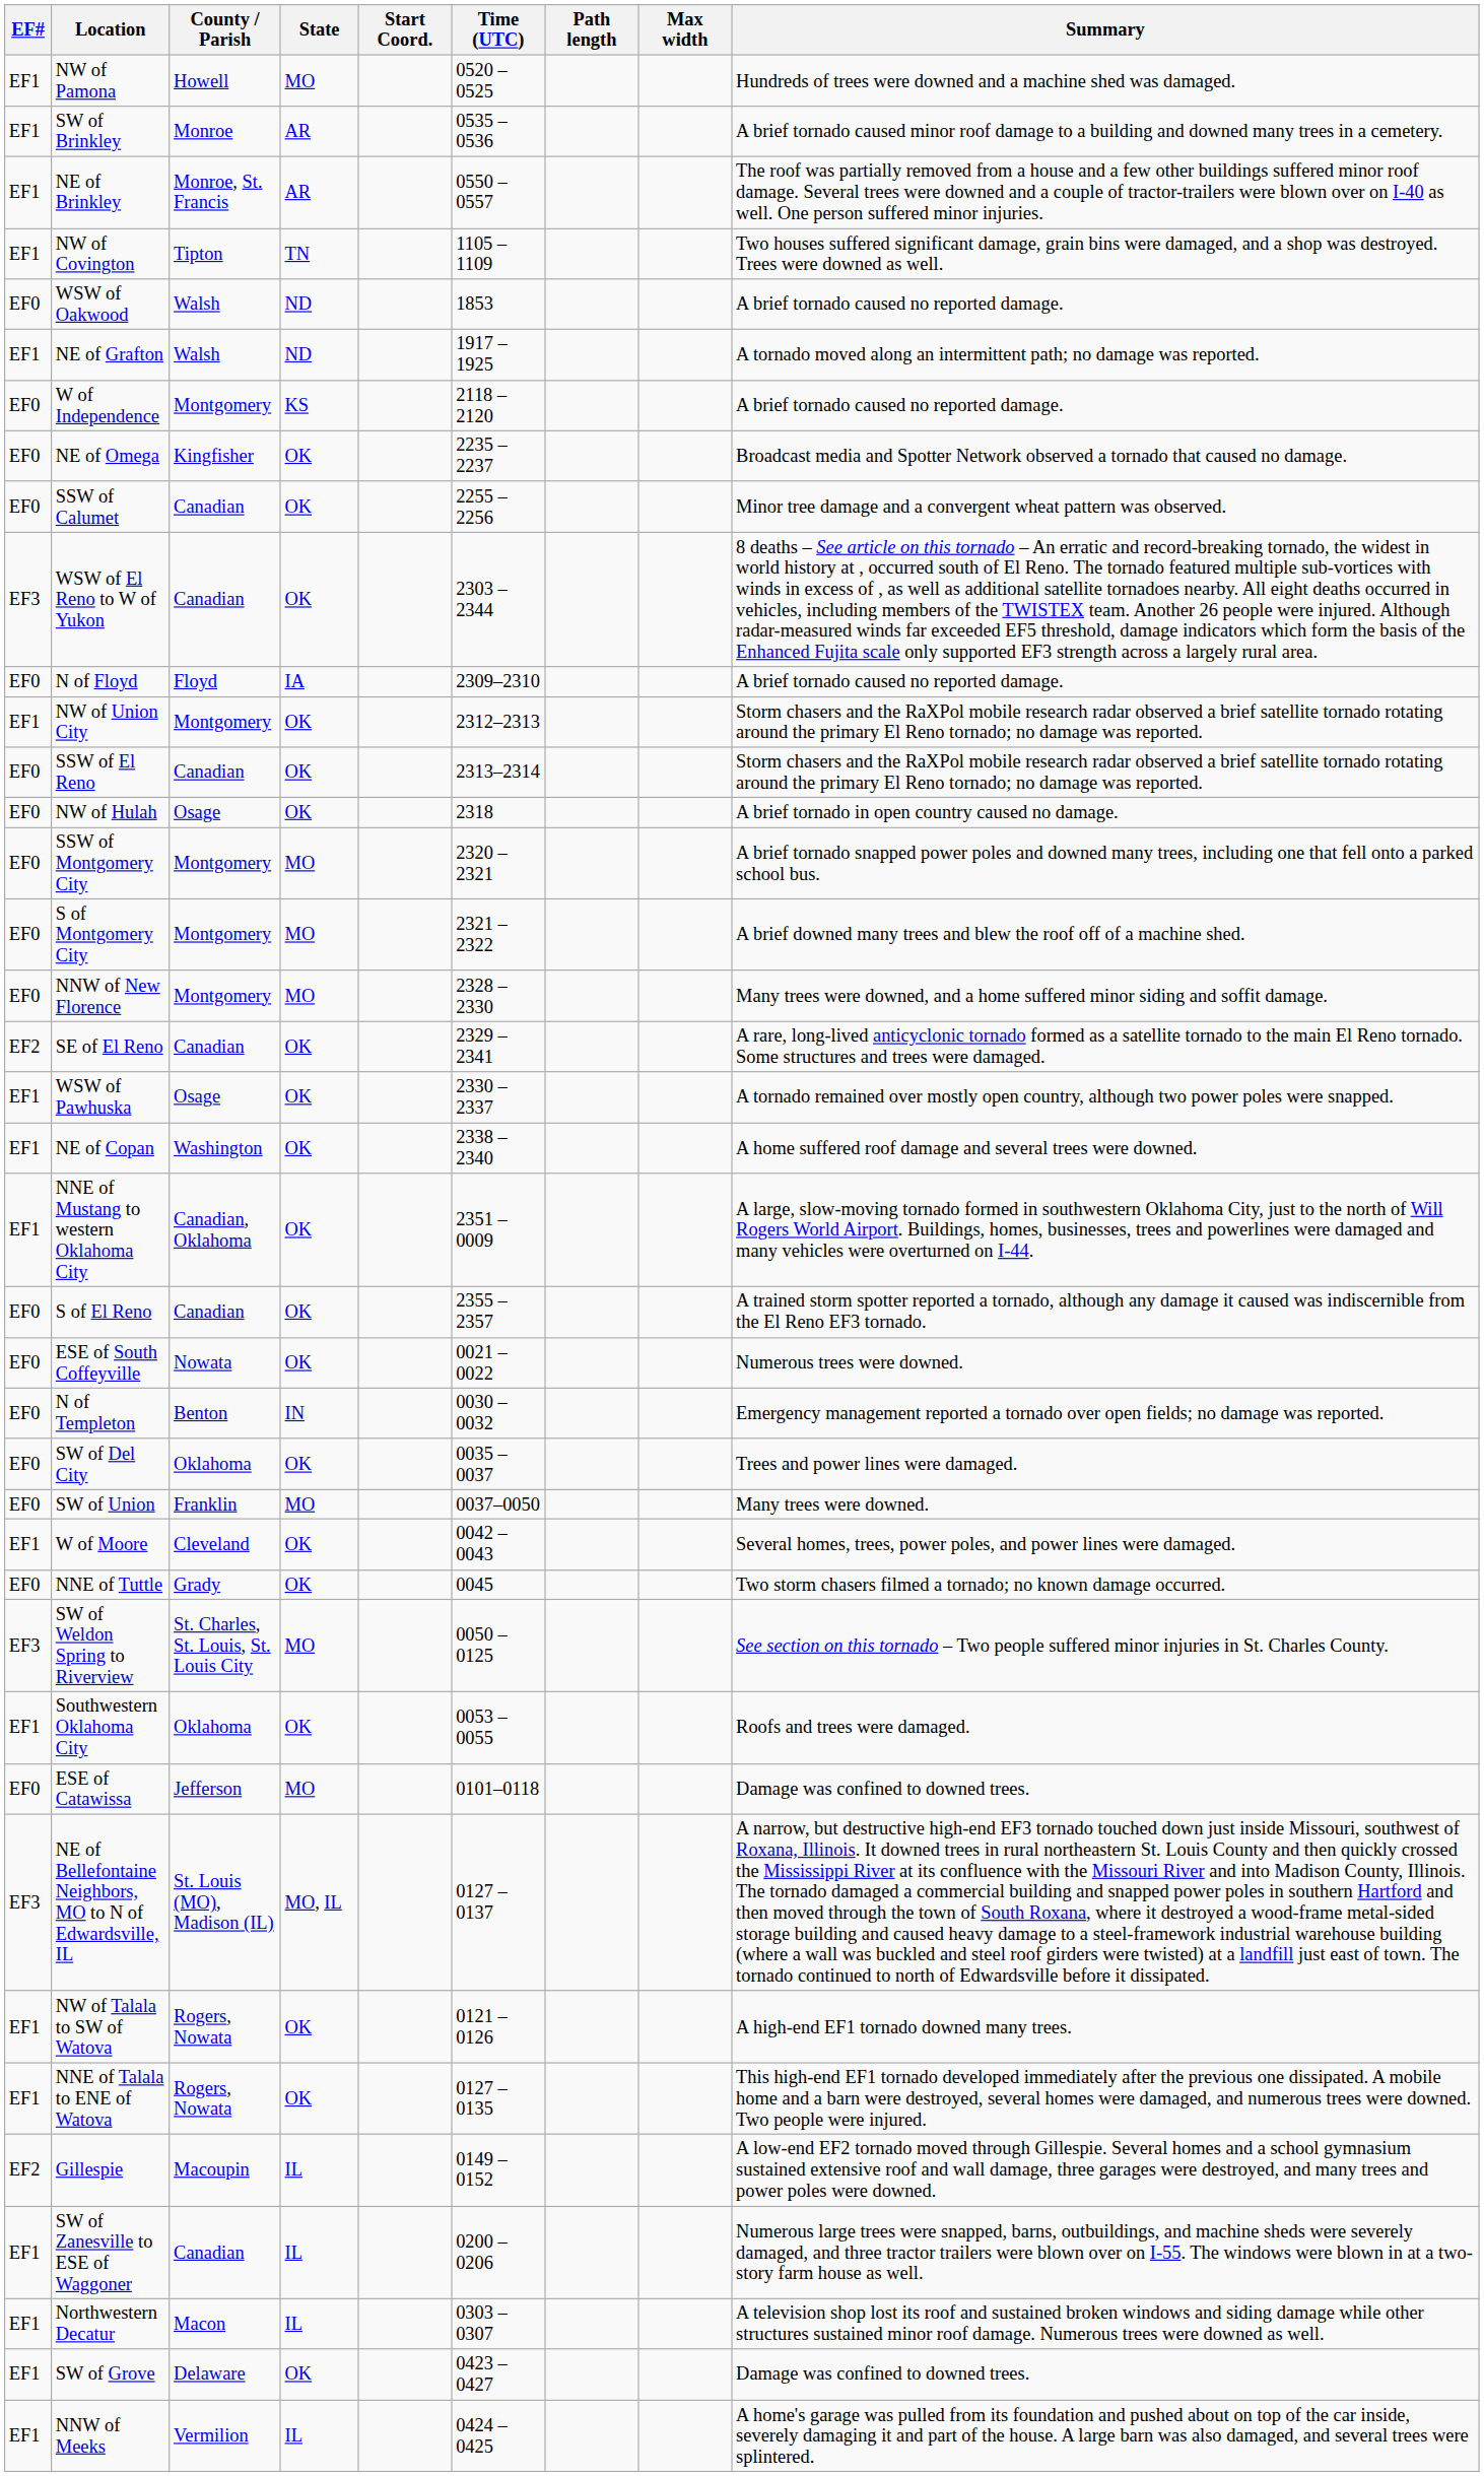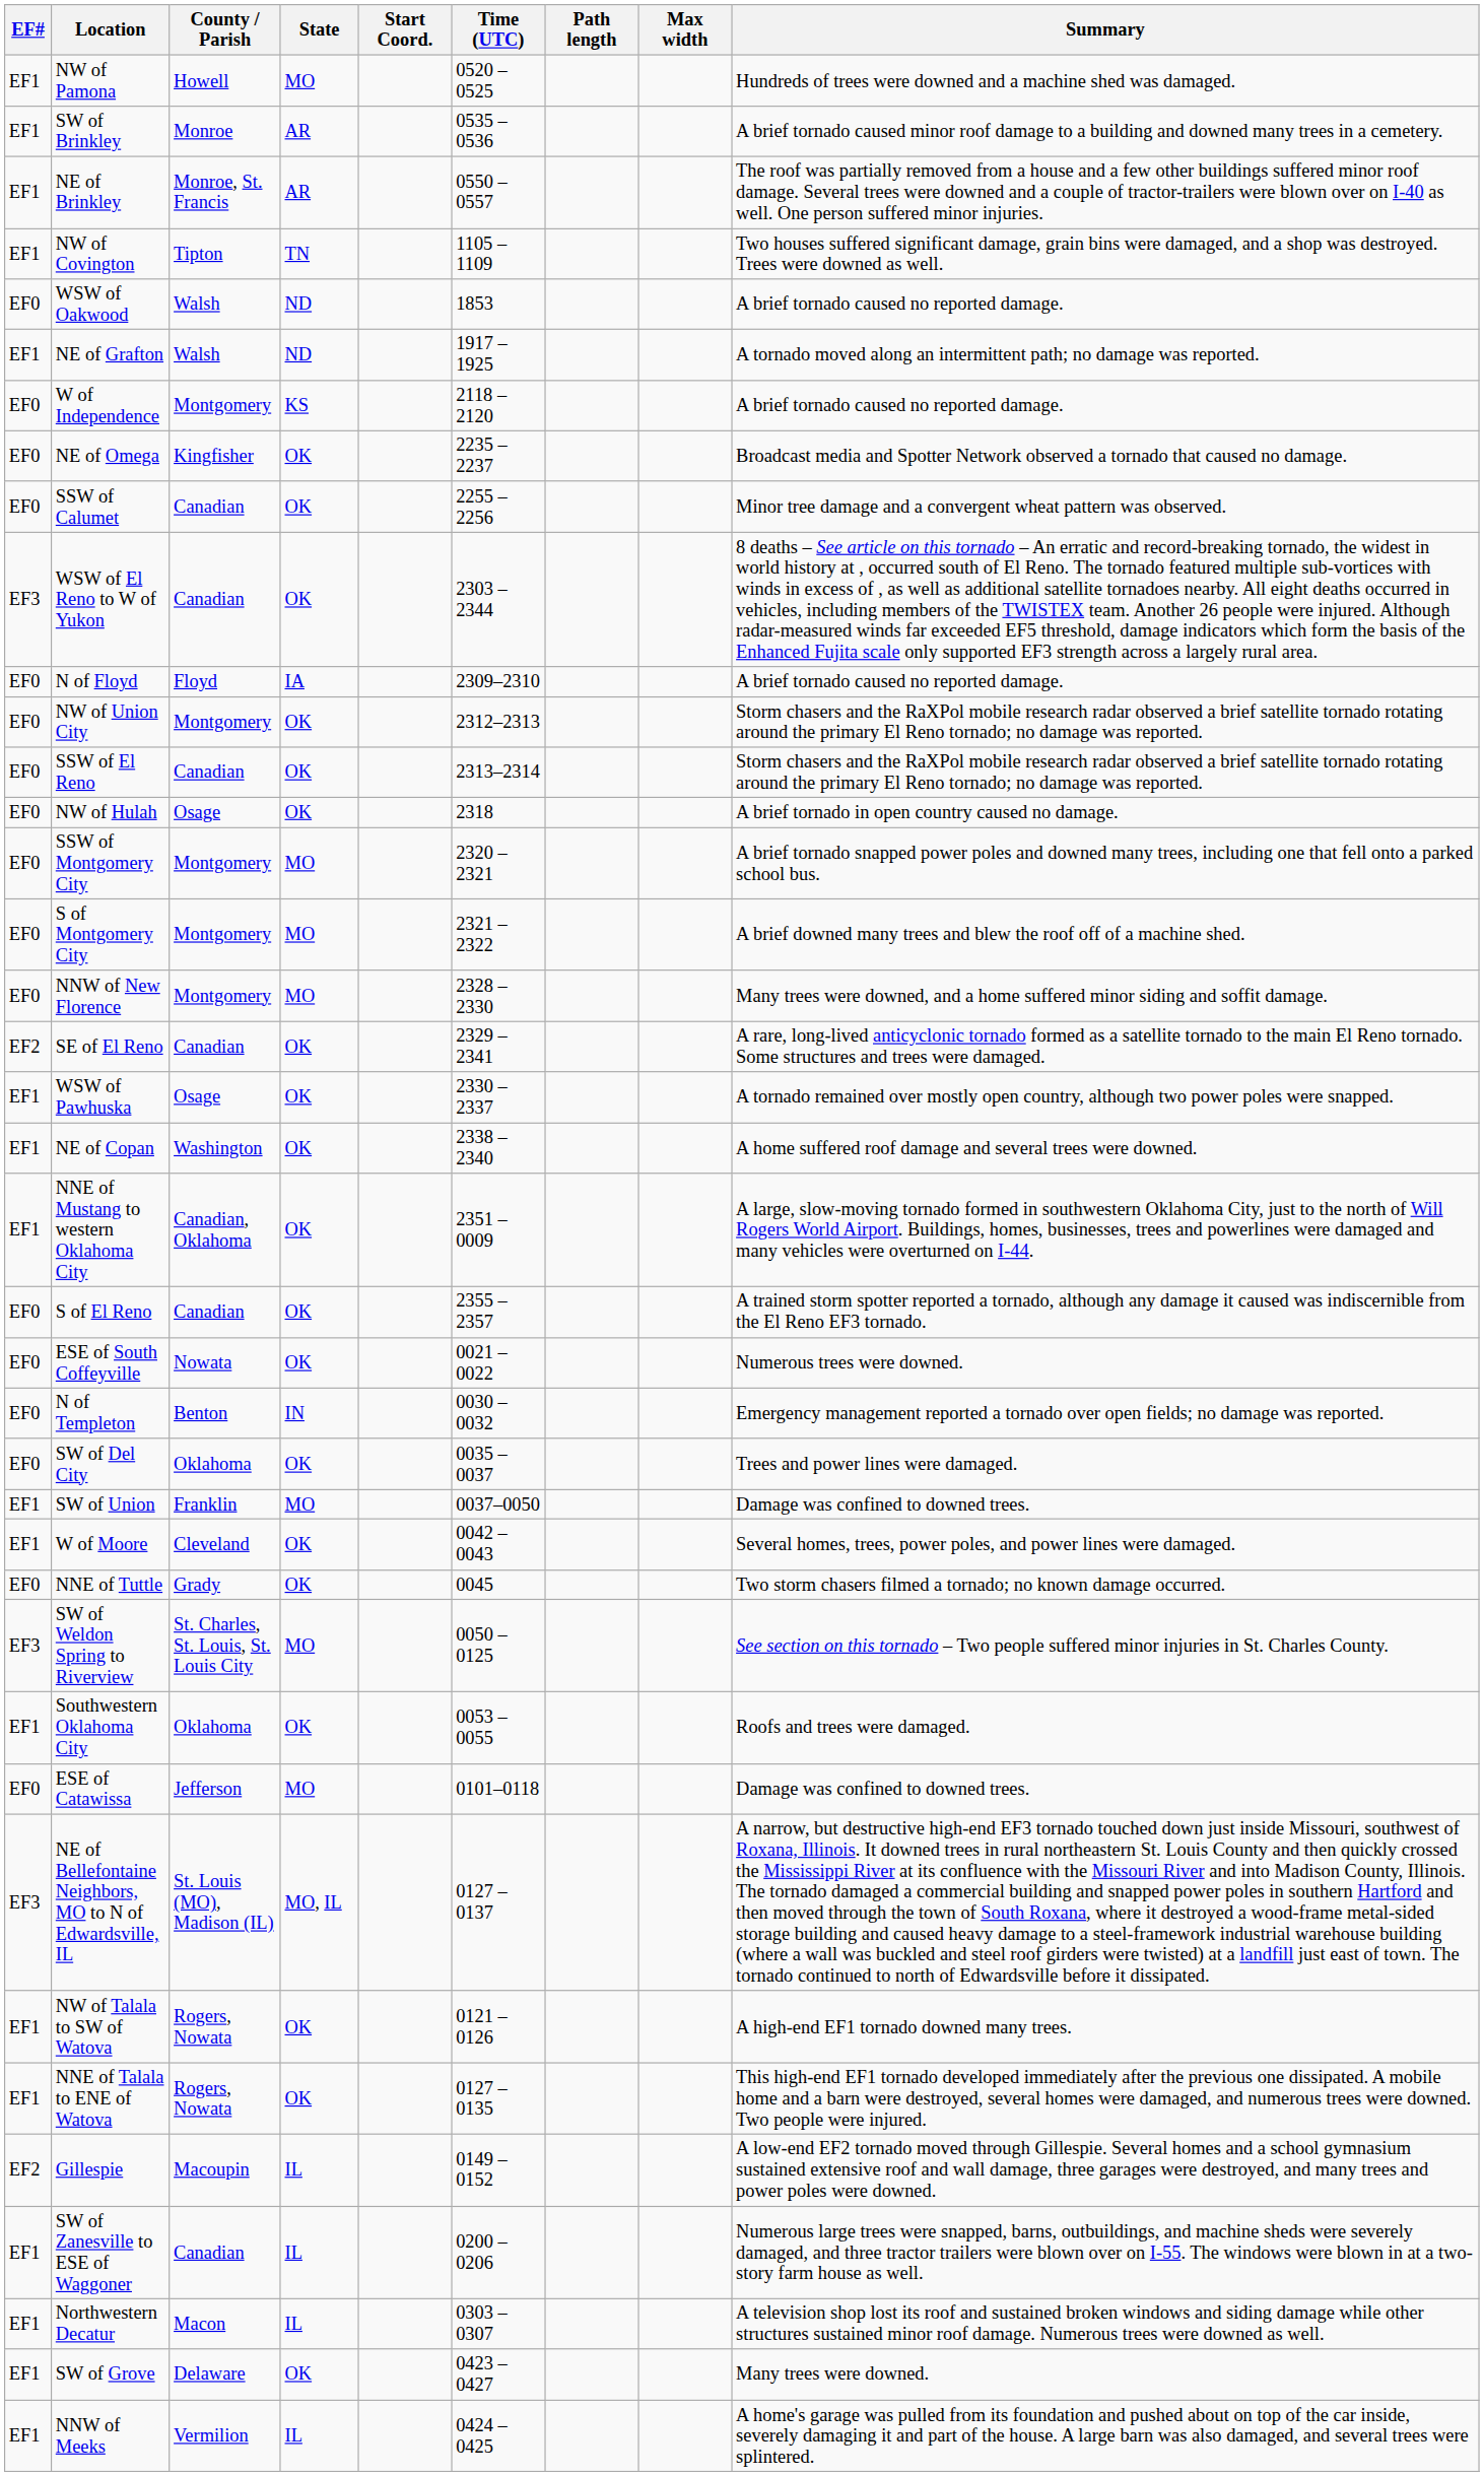NW of Union City | EF#: EF1 -> EF0
SW of Union | EF#: EF0 -> EF1
SW of Union | Summary: Many trees were downed. -> Damage was confined to downed trees.
SW of Grove | Summary: Damage was confined to downed trees. -> Many trees were downed.
